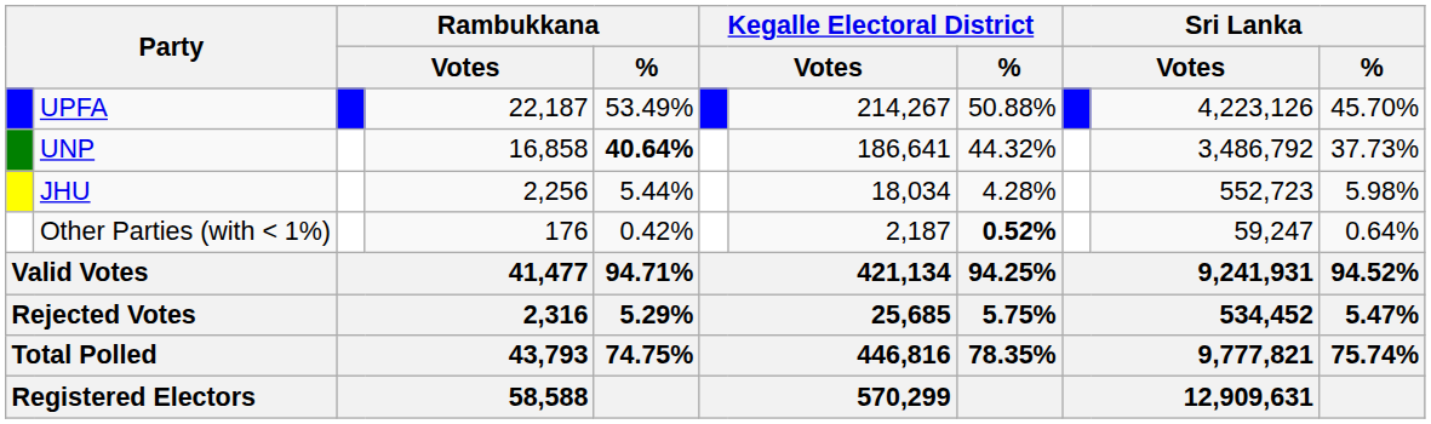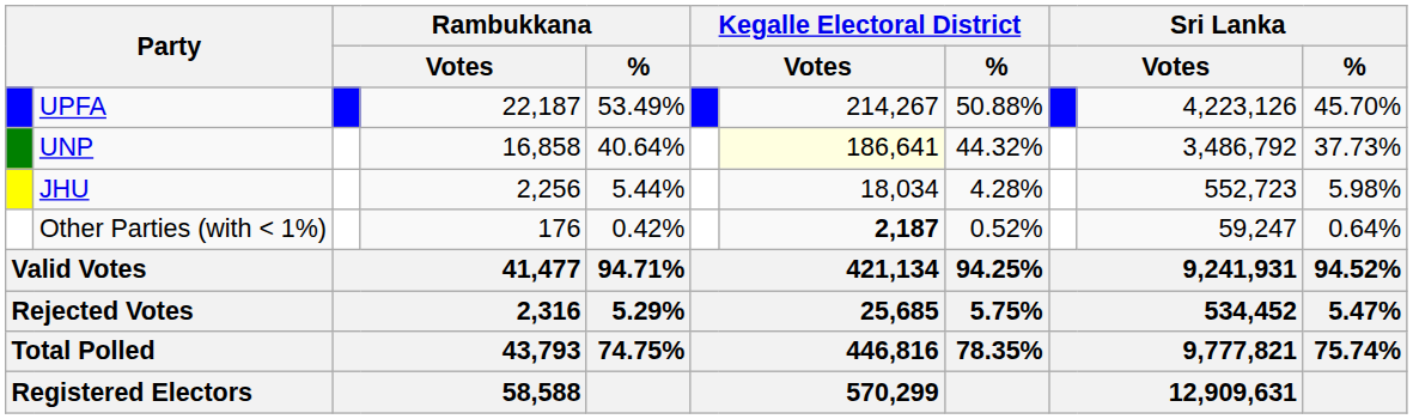UNP | Rambukkana / %: bold -> normal
UNP | column 7: no background -> lightyellow background
Other Parties (with < 1%) | column 7: normal -> bold
Other Parties (with < 1%) | Kegalle Electoral District / %: bold -> normal
